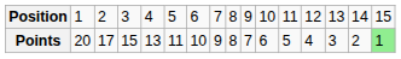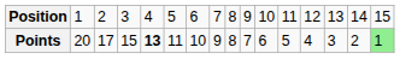Points | column 5: normal -> bold
